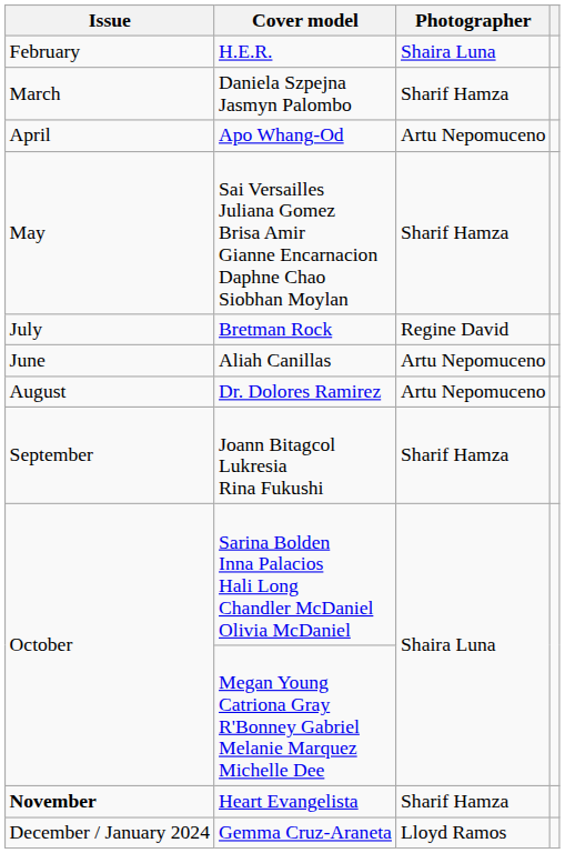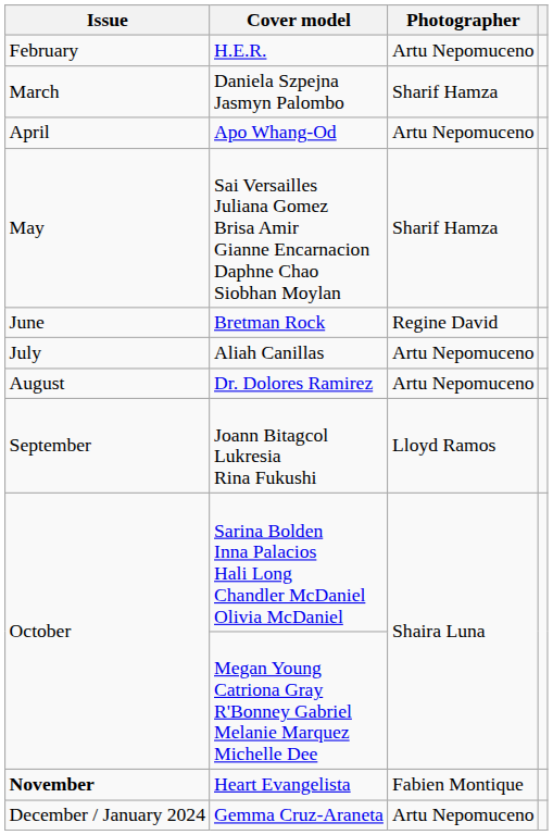H.E.R. | Photographer: Shaira Luna -> Artu Nepomuceno
Bretman Rock | Issue: July -> June
Aliah Canillas | Issue: June -> July
Joann Bitagcol Lukresia Rina Fukushi | Photographer: Sharif Hamza -> Lloyd Ramos
Heart Evangelista | Photographer: Sharif Hamza -> Fabien Montique
Gemma Cruz-Araneta | Photographer: Lloyd Ramos -> Artu Nepomuceno
